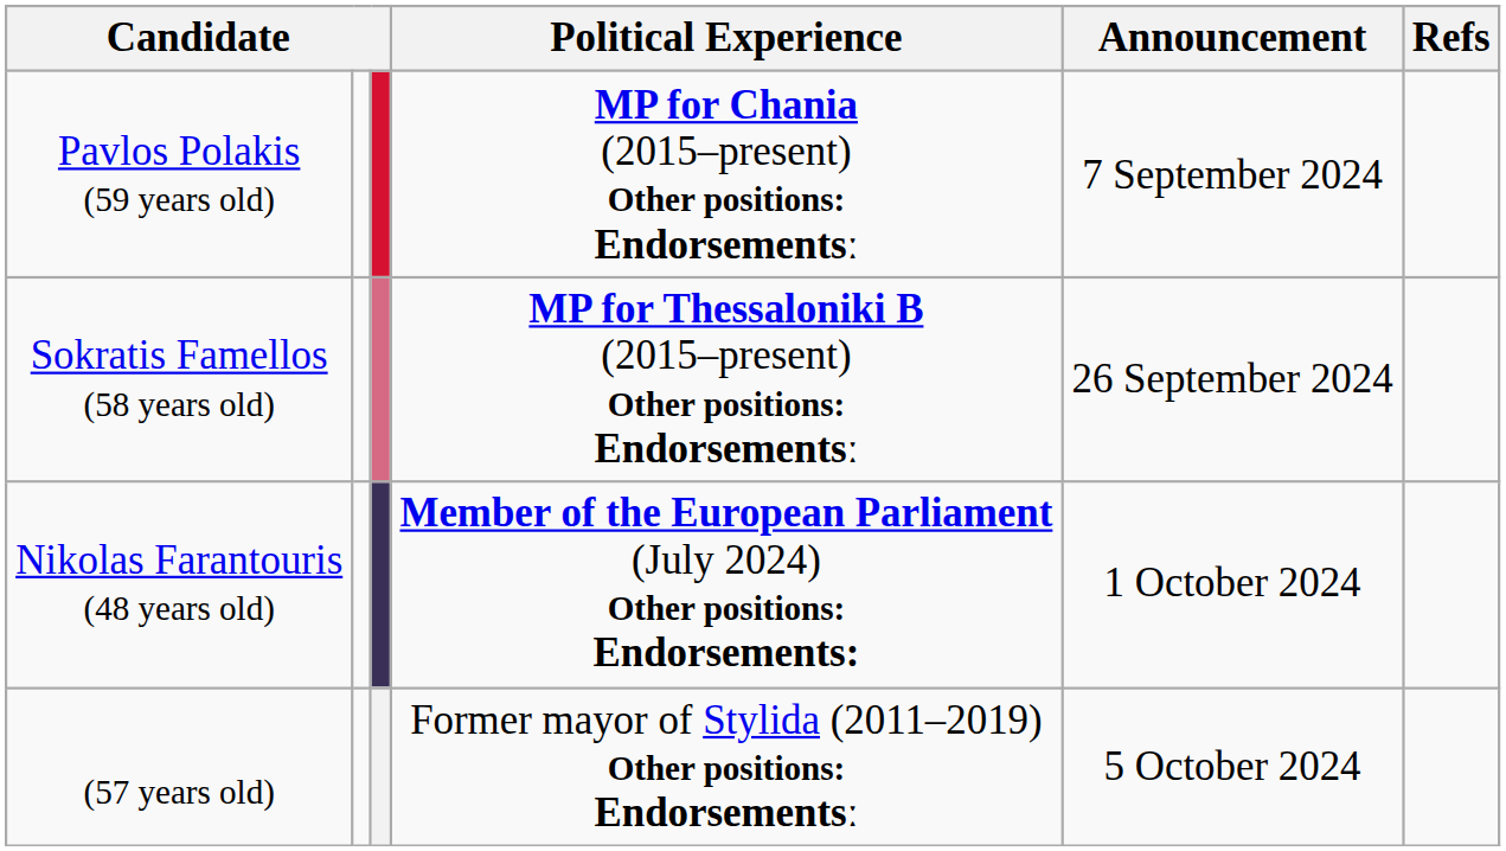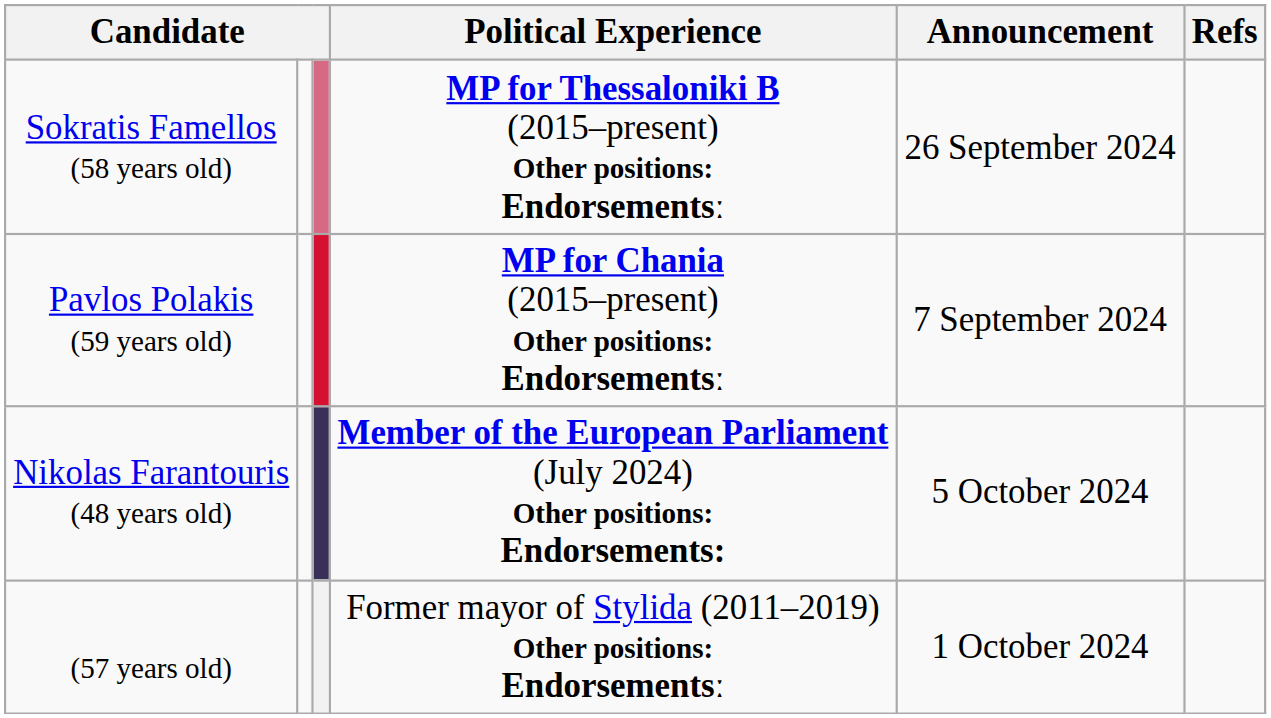rows swapped: Pavlos Polakis (59 years old) <-> Sokratis Famellos (58 years old)
Nikolas Farantouris (48 years old) | Announcement: 1 October 2024 -> 5 October 2024
(57 years old) | Announcement: 5 October 2024 -> 1 October 2024
